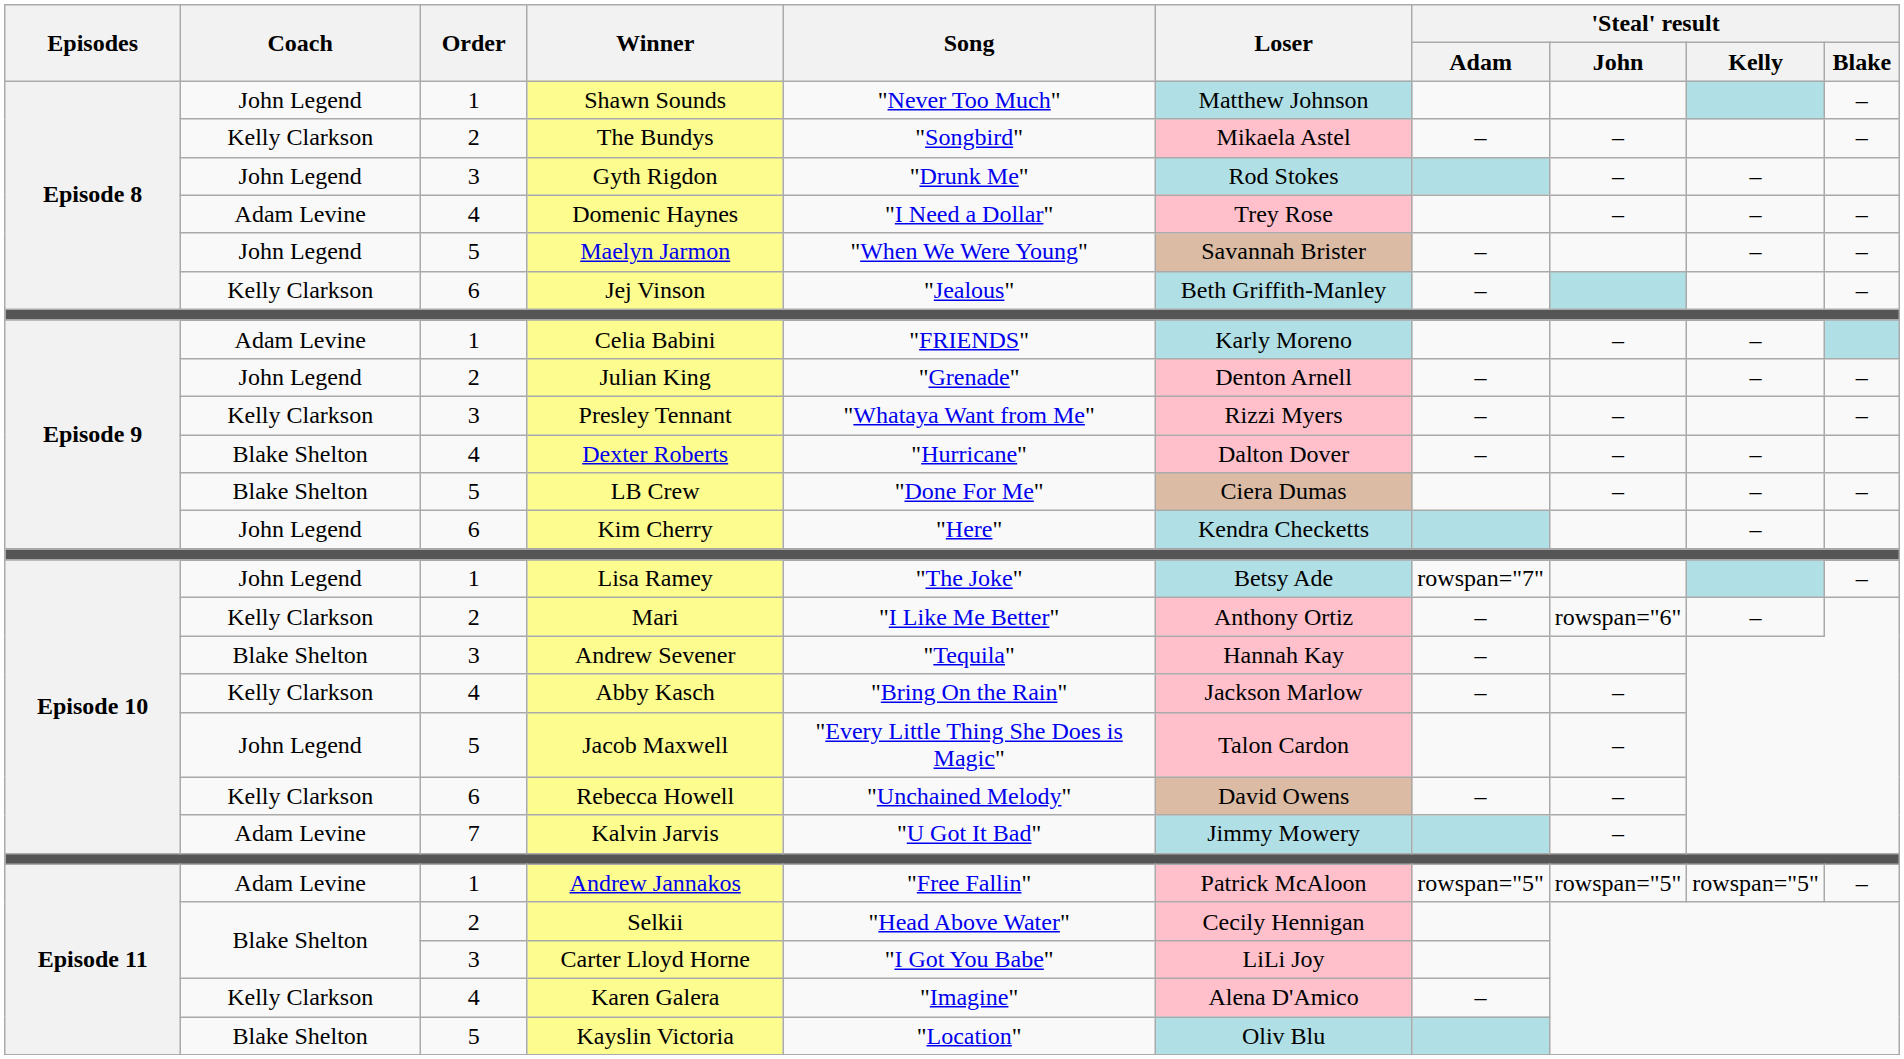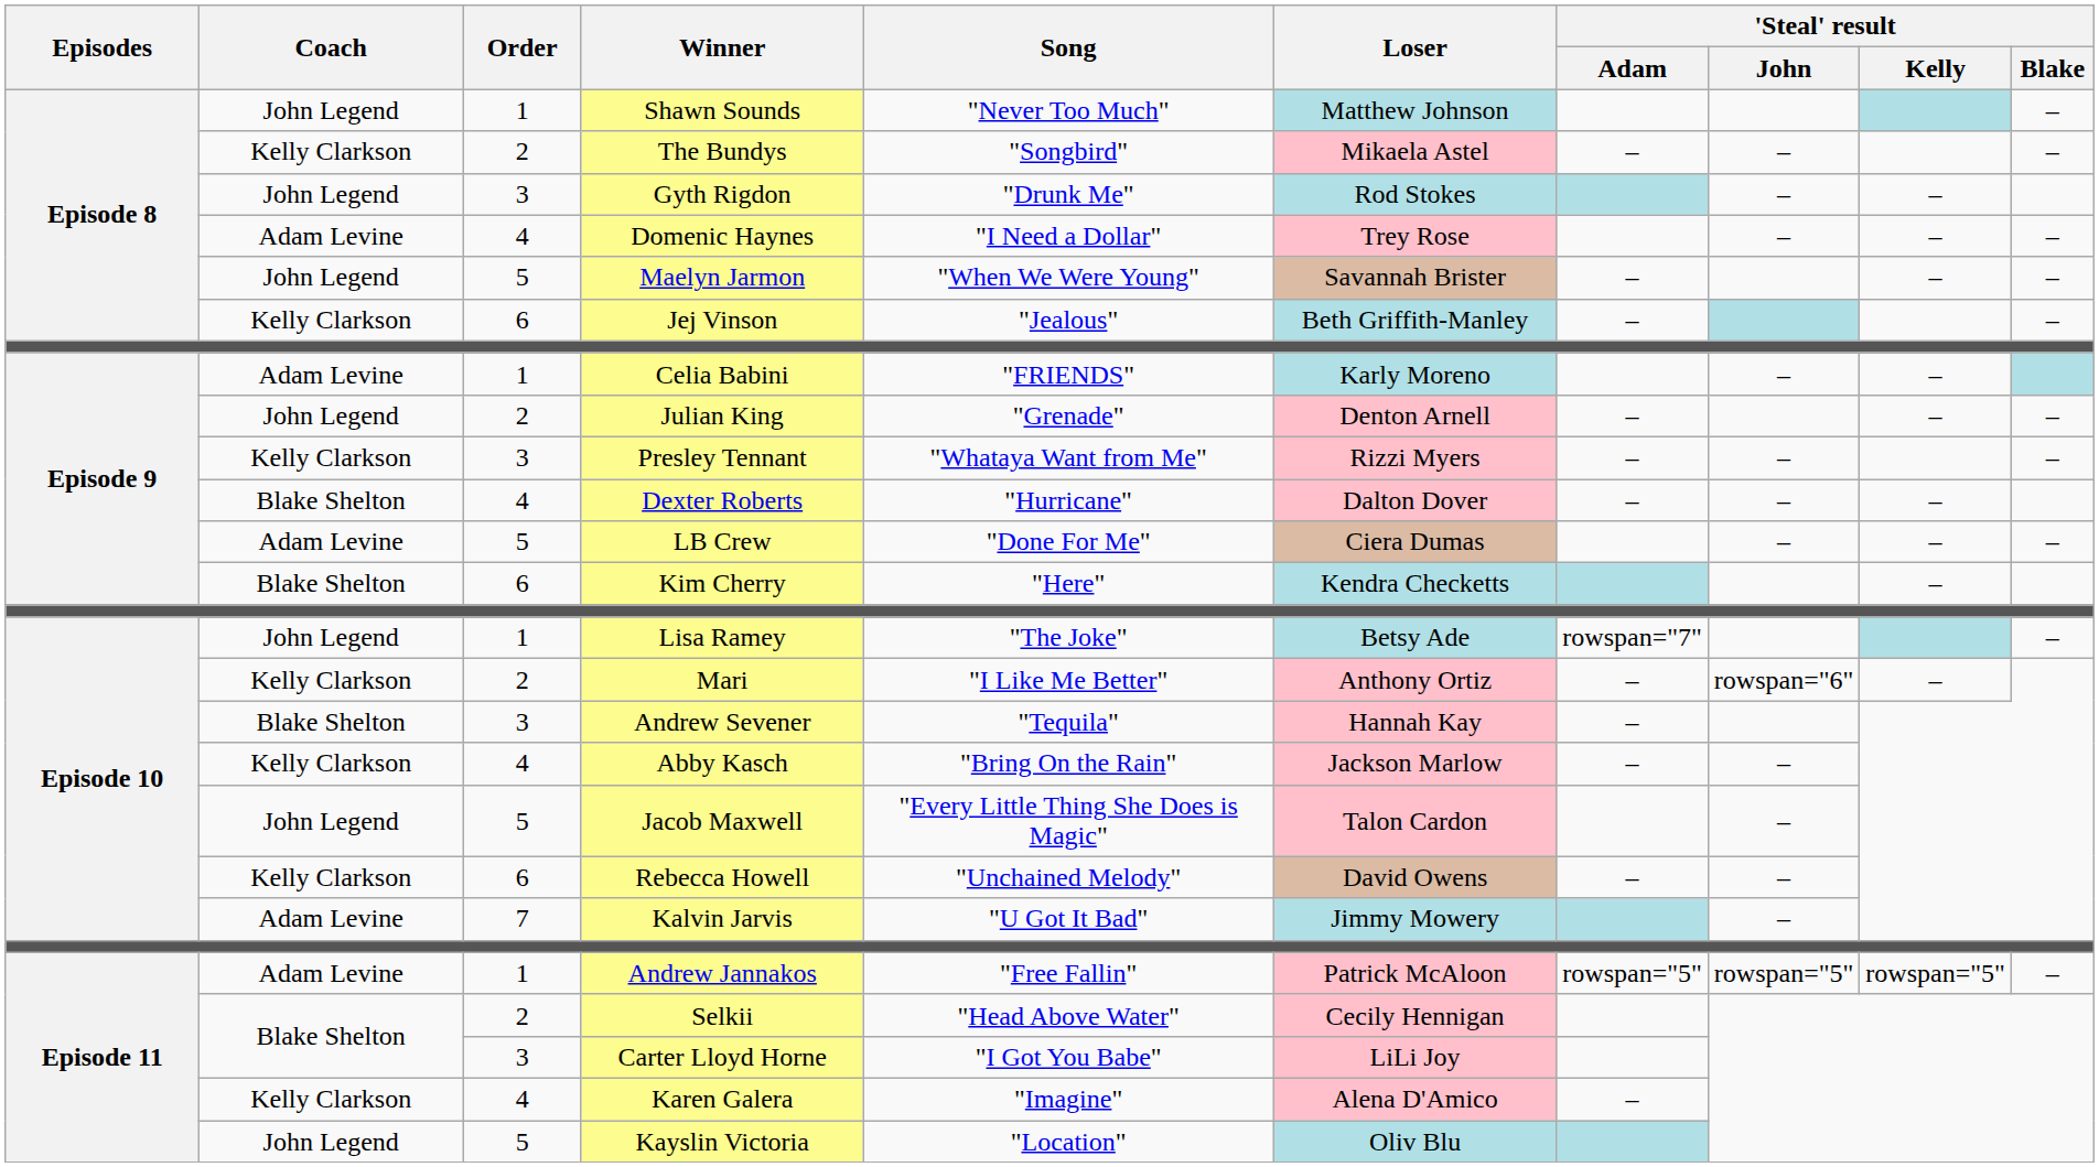LB Crew | Coach: Blake Shelton -> Adam Levine
Kim Cherry | Coach: John Legend -> Blake Shelton
Kayslin Victoria | Coach: Blake Shelton -> John Legend
